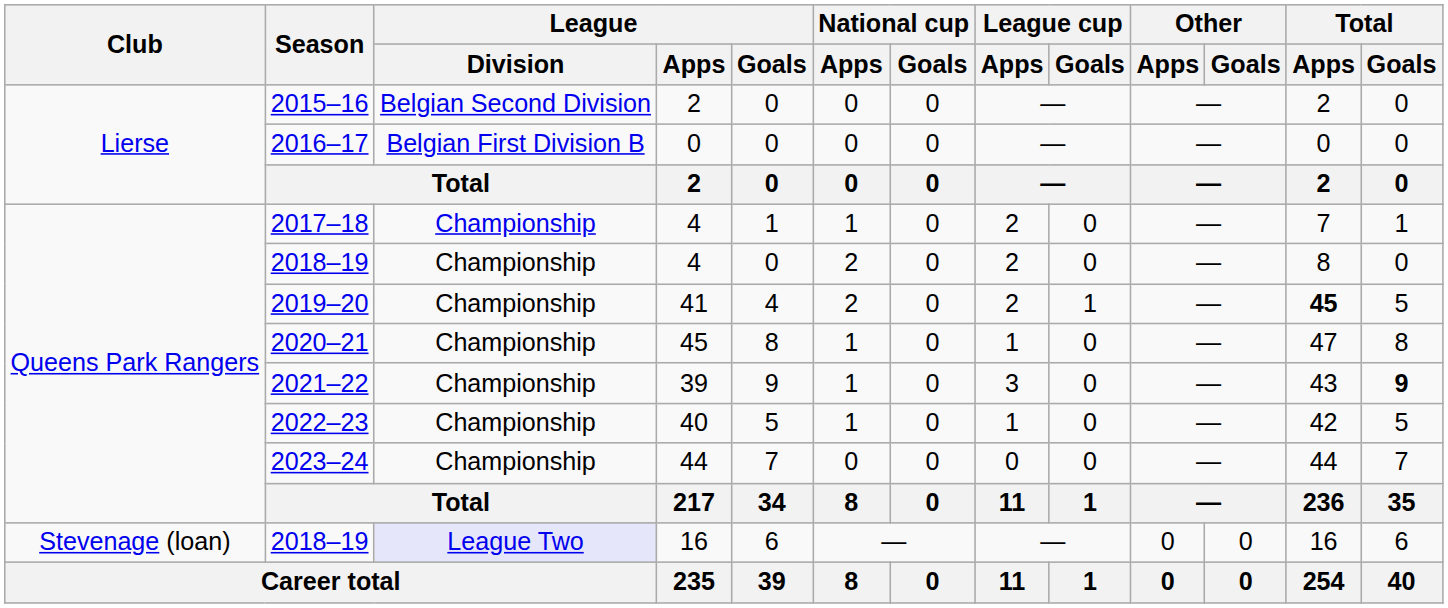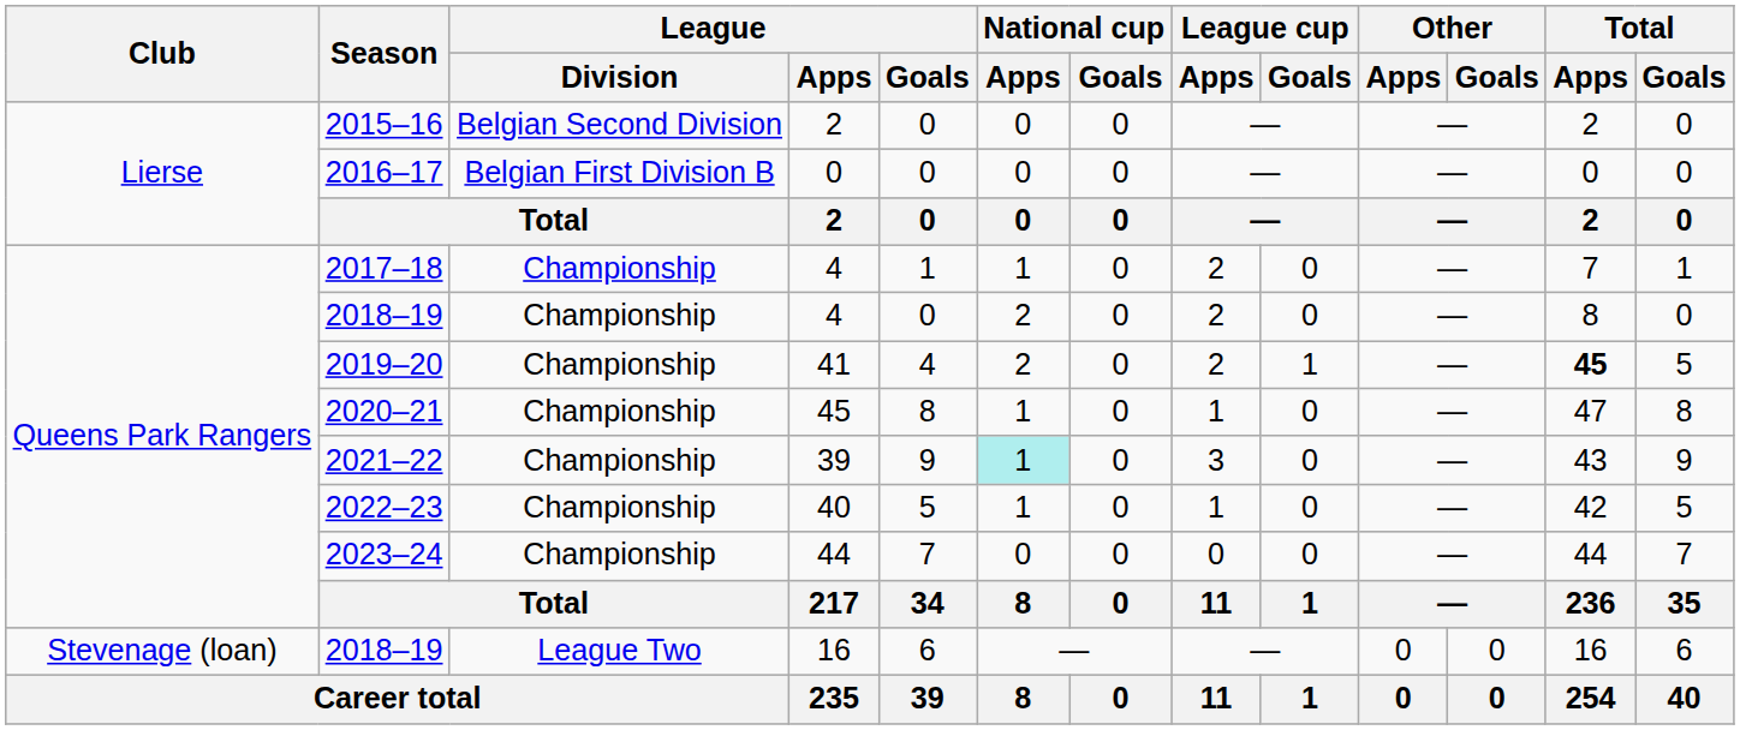2021–22 | National cup / Apps: no background -> paleturquoise background
2021–22 | Total / Goals: bold -> normal
2018–19 / 16 | League / Division: lavender background -> no background
